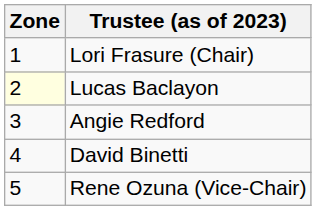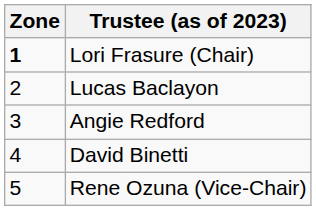Lori Frasure (Chair) | Zone: normal -> bold
Lucas Baclayon | Zone: lightyellow background -> no background
